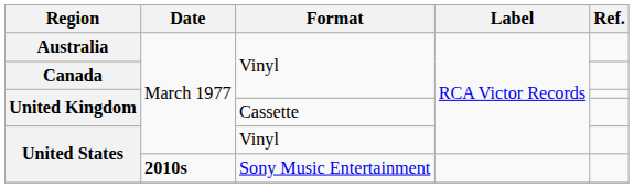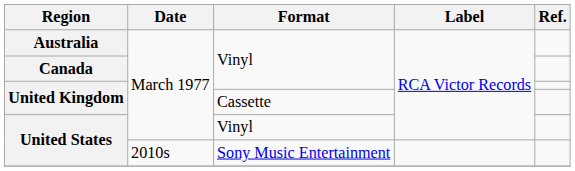United States / Sony Music Entertainment | Date: bold -> normal
